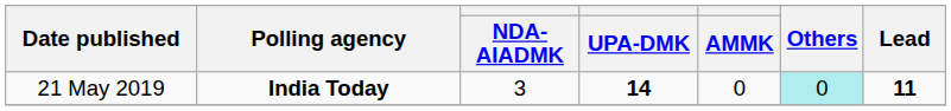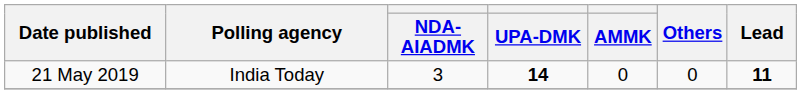21 May 2019 | Polling agency: bold -> normal
21 May 2019 | Others: paleturquoise background -> no background
